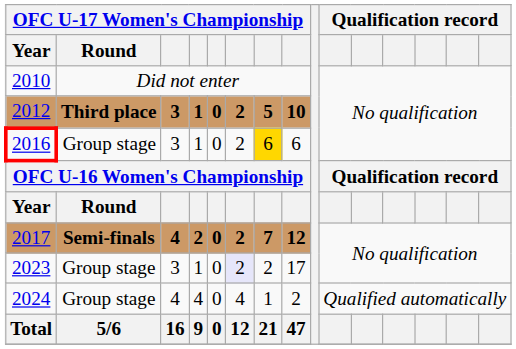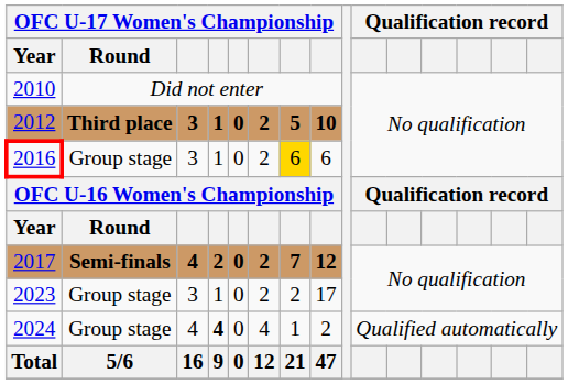2023 | column 6: lavender background -> no background
2024 | column 4: normal -> bold
